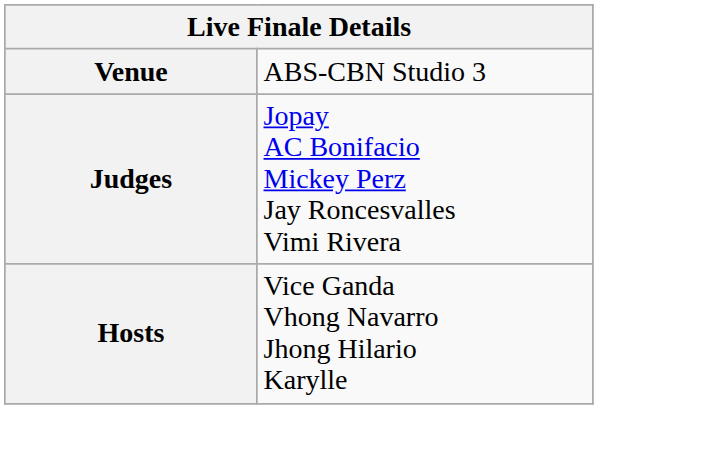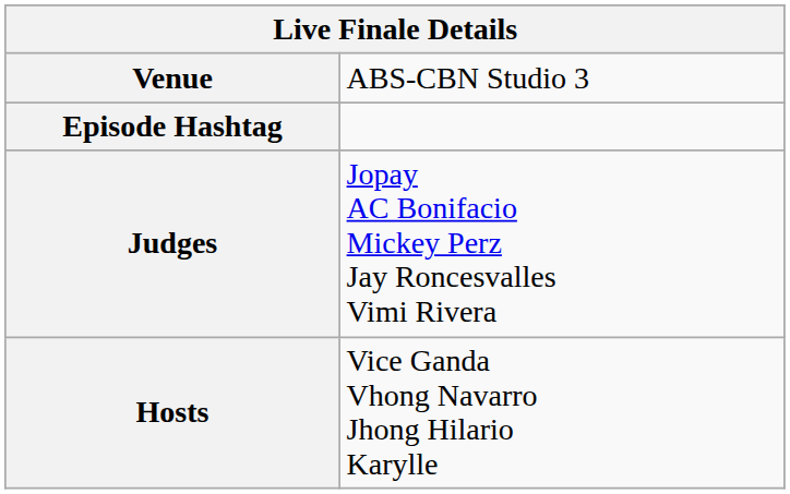+ row: Episode Hashtag
